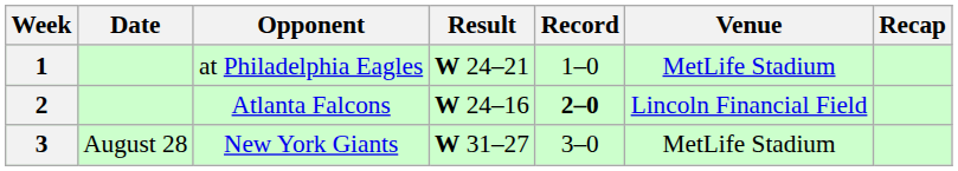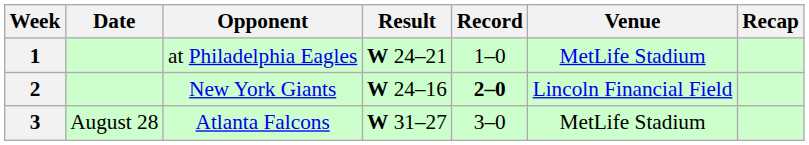2 | Opponent: Atlanta Falcons -> New York Giants
3 | Opponent: New York Giants -> Atlanta Falcons
